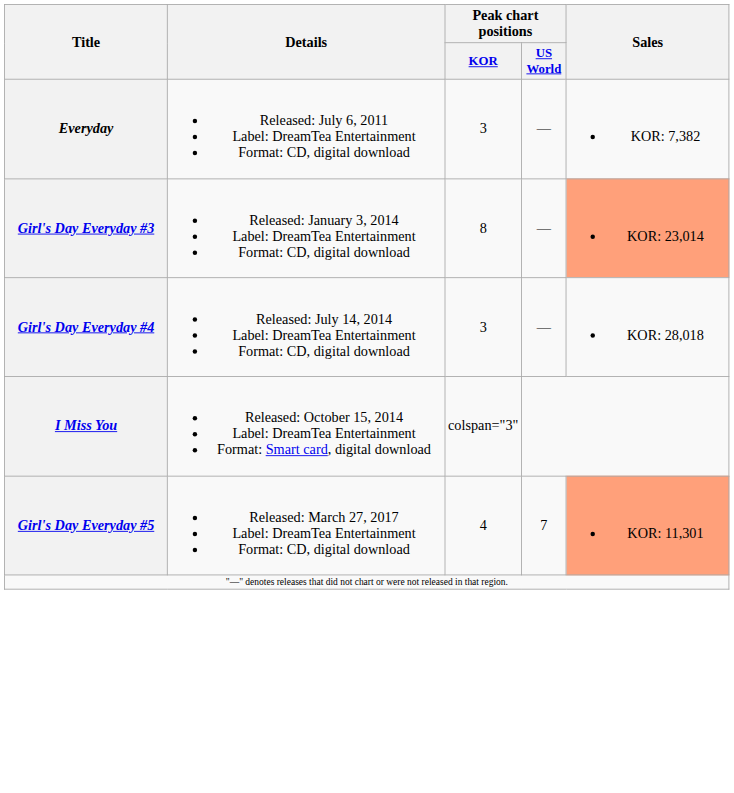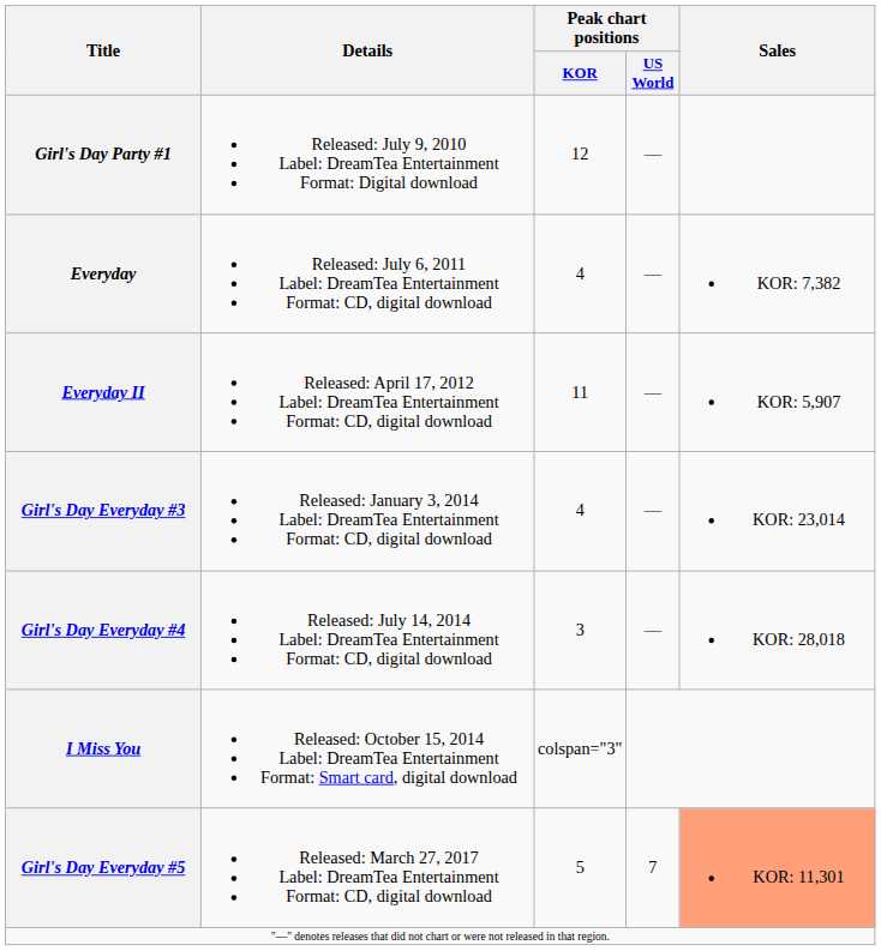+ row: Girl's Day Party #1 | Released: July 9, 2010 Label: DreamTea Entertainment Format: Digital download | 12 | —
Everyday | Peak chart positions / KOR: 3 -> 4
+ row: Everyday II | Released: April 17, 2012 Label: DreamTea Entertainment Format: CD, digital download | 11 | — | KOR: 5,907
Girl's Day Everyday #3 | Peak chart positions / KOR: 8 -> 4
Girl's Day Everyday #3 | Sales: lightsalmon background -> no background
Girl's Day Everyday #5 | Peak chart positions / KOR: 4 -> 5
